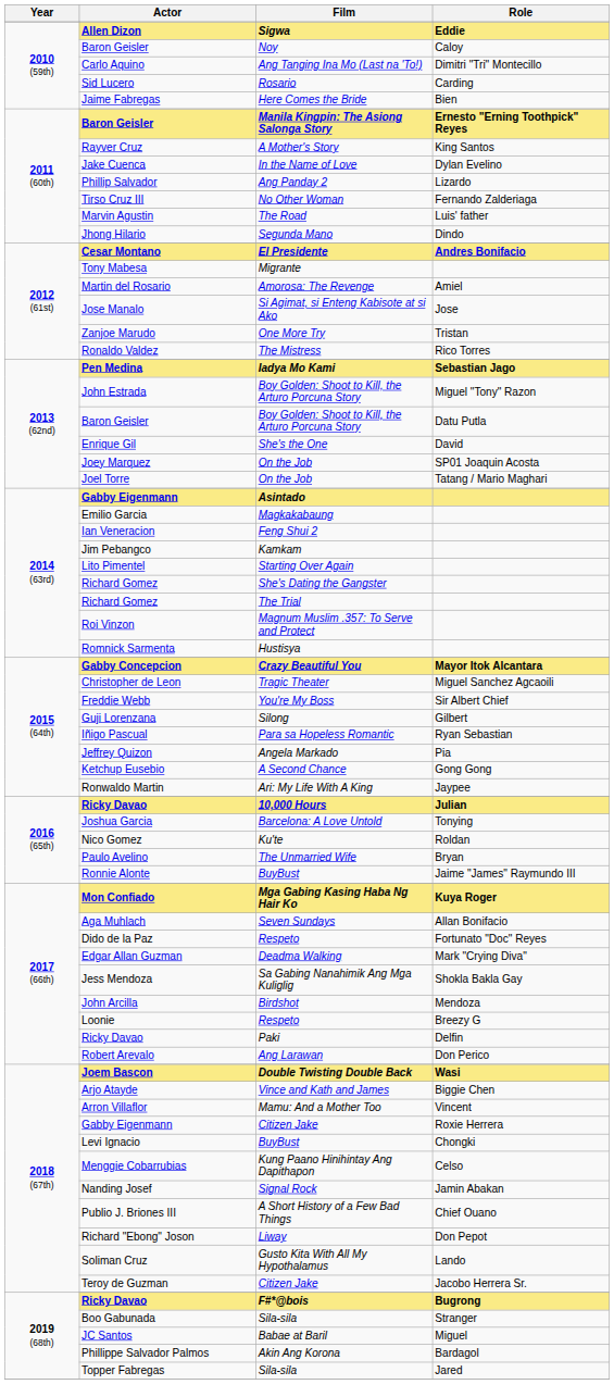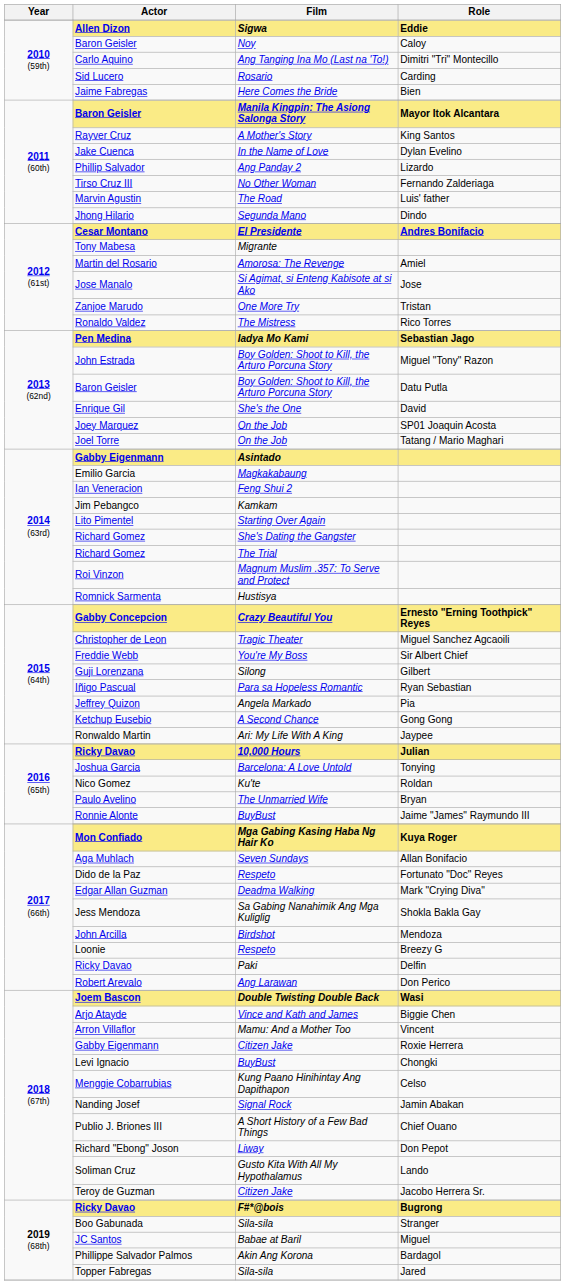2011 (60th) / Baron Geisler | Role: Ernesto "Erning Toothpick" Reyes -> Mayor Itok Alcantara
Gabby Concepcion | Role: Mayor Itok Alcantara -> Ernesto "Erning Toothpick" Reyes
